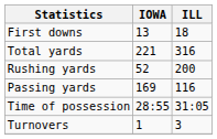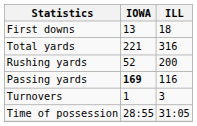Passing yards | IOWA: normal -> bold
rows swapped: Turnovers <-> Time of possession
